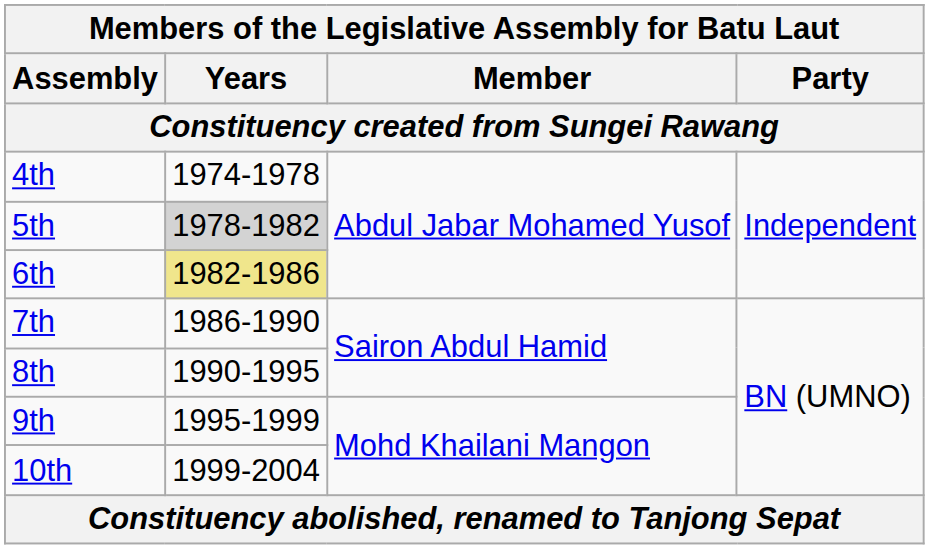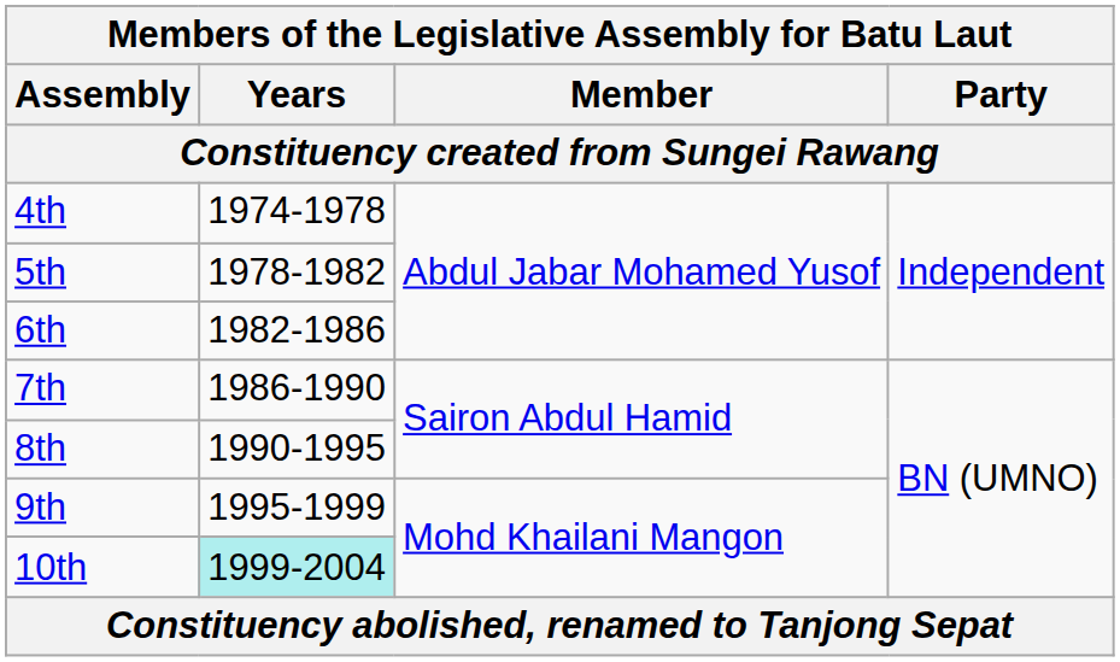5th | Years: lightgrey background -> no background
6th | Years: khaki background -> no background
10th | Years: no background -> paleturquoise background
